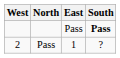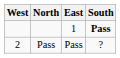row 2 | East: Pass -> 1
row 3 | East: 1 -> Pass
